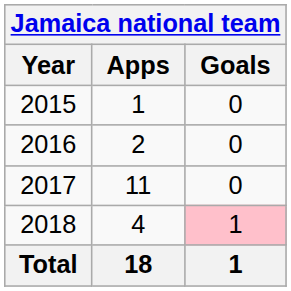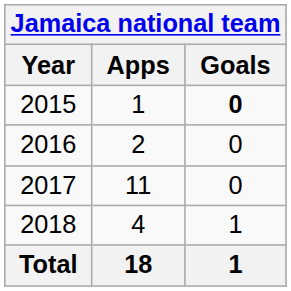2015 | Goals: normal -> bold
2018 | Goals: pink background -> no background
